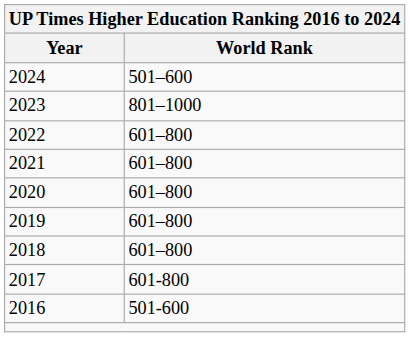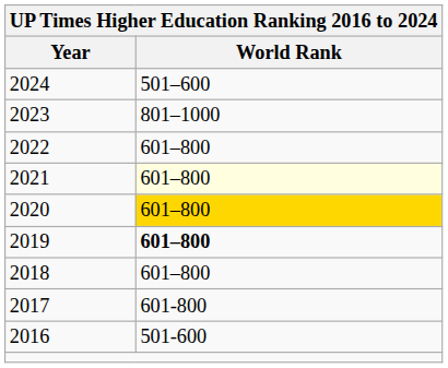2021 | World Rank: no background -> lightyellow background
2020 | World Rank: no background -> gold background
2019 | World Rank: normal -> bold
